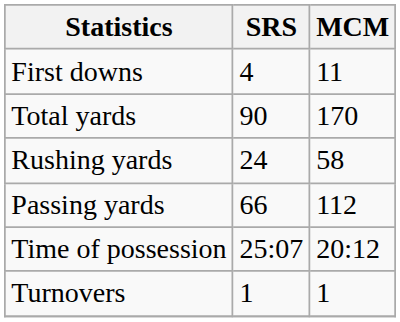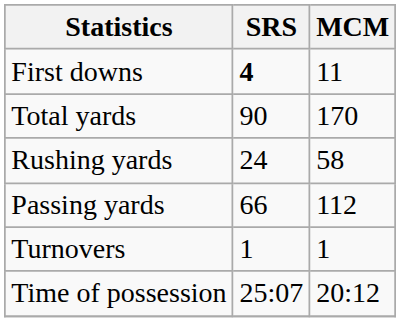First downs | SRS: normal -> bold
rows swapped: Turnovers <-> Time of possession
